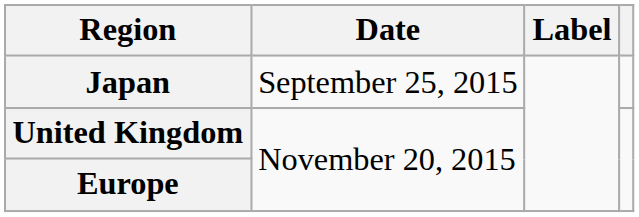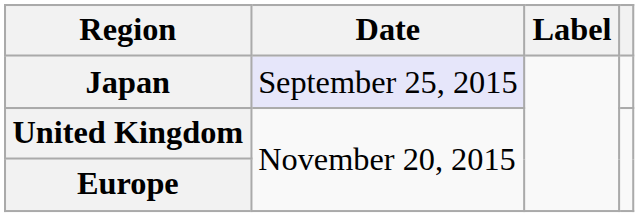Japan | Date: no background -> lavender background
